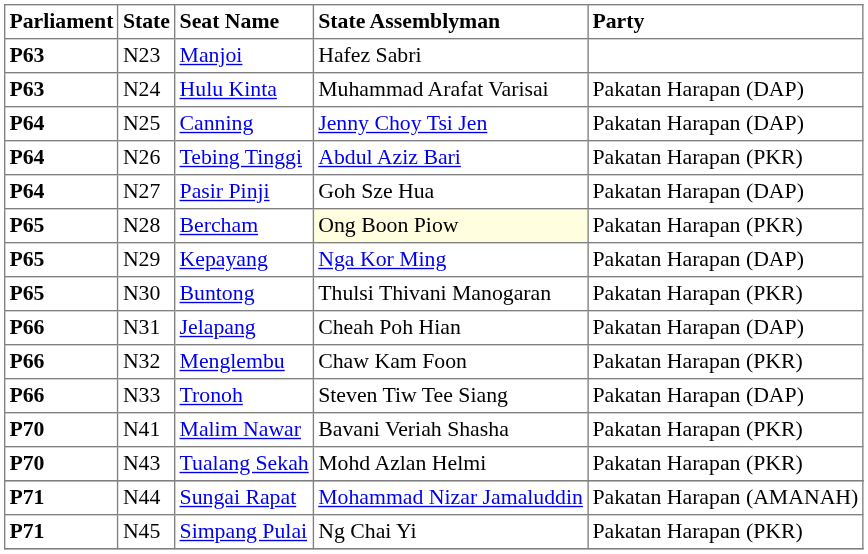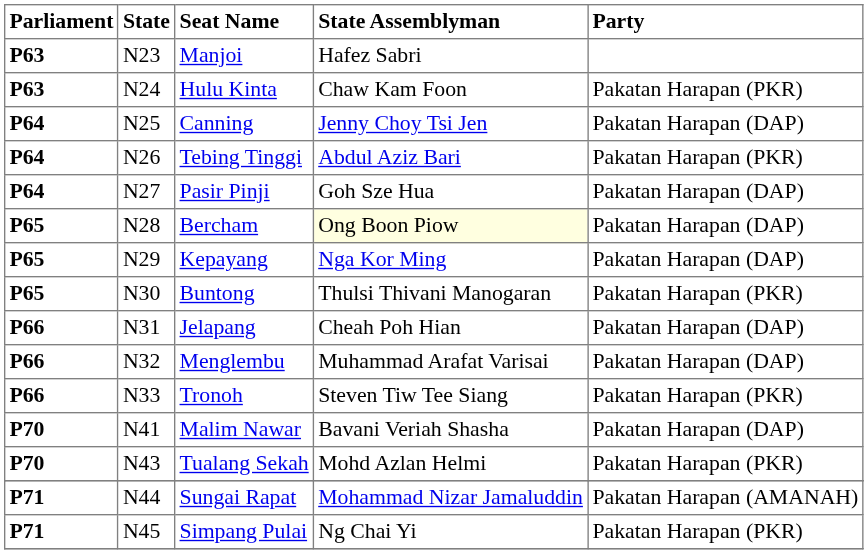Hulu Kinta | State Assemblyman: Muhammad Arafat Varisai -> Chaw Kam Foon
Hulu Kinta | Party: Pakatan Harapan (DAP) -> Pakatan Harapan (PKR)
Bercham | Party: Pakatan Harapan (PKR) -> Pakatan Harapan (DAP)
Menglembu | State Assemblyman: Chaw Kam Foon -> Muhammad Arafat Varisai
Menglembu | Party: Pakatan Harapan (PKR) -> Pakatan Harapan (DAP)
Tronoh | Party: Pakatan Harapan (DAP) -> Pakatan Harapan (PKR)
Malim Nawar | Party: Pakatan Harapan (PKR) -> Pakatan Harapan (DAP)
